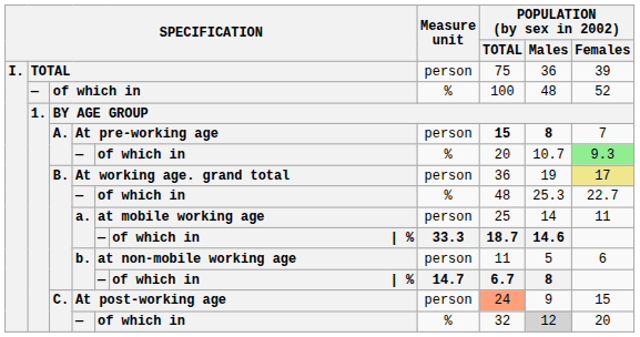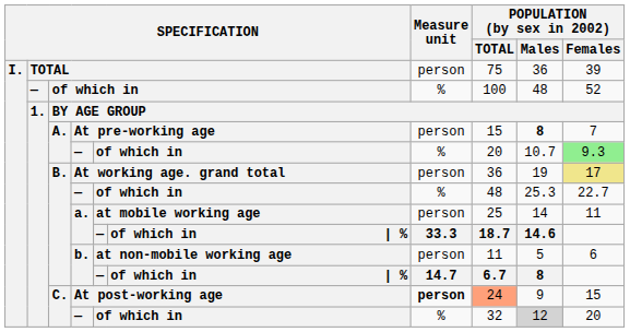At pre-working age | POPULATION (by sex in 2002) / TOTAL: bold -> normal
At post-working age | Measure unit: normal -> bold
